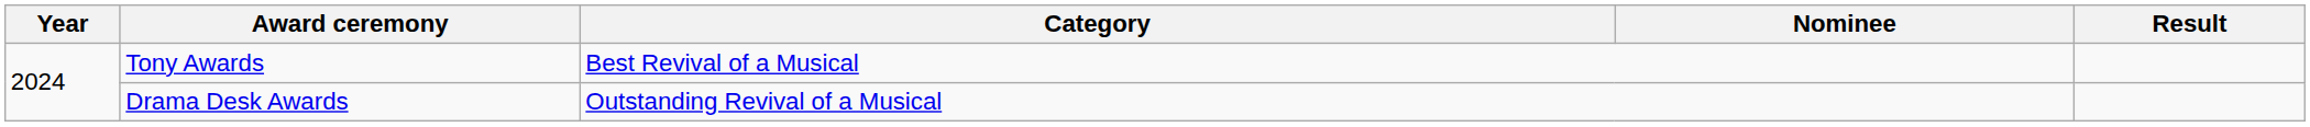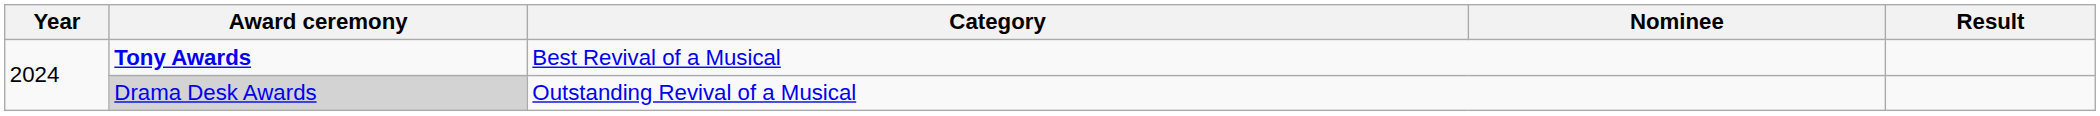Tony Awards | Award ceremony: normal -> bold
Drama Desk Awards | Award ceremony: no background -> lightgrey background
